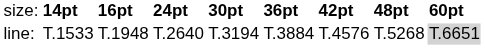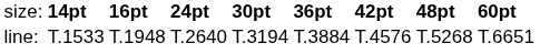line: | column 9: lightgrey background -> no background
